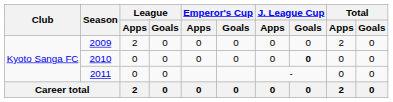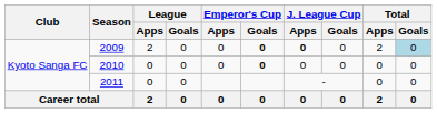2009 | Emperor's Cup / Goals: normal -> bold
2009 | J. League Cup / Apps: normal -> bold
2009 | Total / Goals: no background -> lightblue background
2010 | Emperor's Cup / Goals: normal -> bold
2010 | J. League Cup / Goals: bold -> normal
